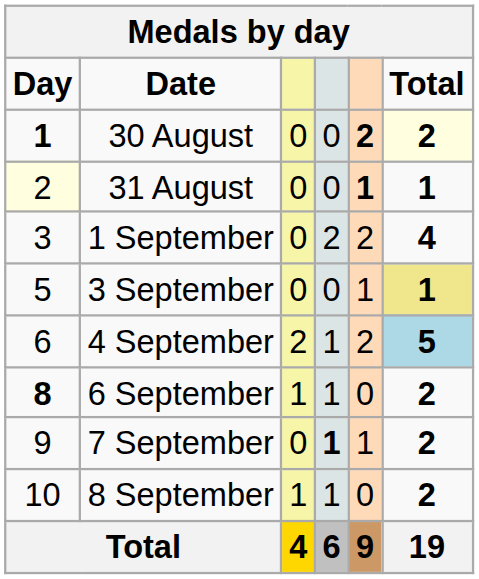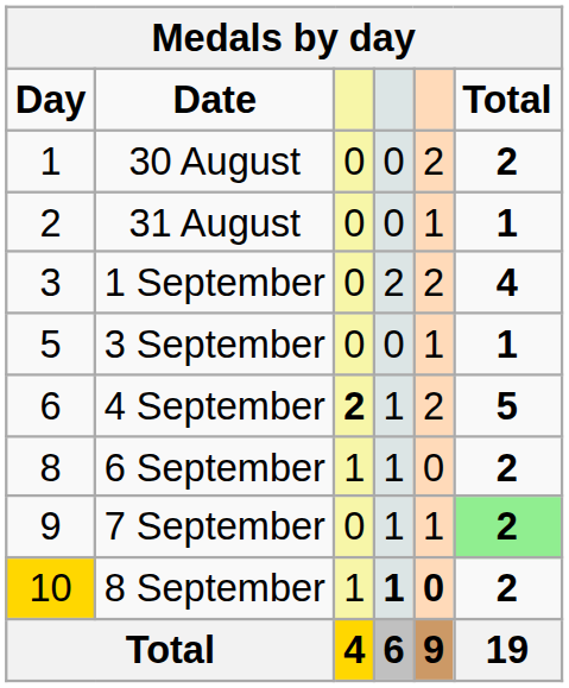30 August | Day: bold -> normal
30 August | column 5: bold -> normal
30 August | Total: lightyellow background -> no background
31 August | Day: lightyellow background -> no background
31 August | column 5: bold -> normal
3 September | Total: khaki background -> no background
4 September | column 3: normal -> bold
4 September | Total: lightblue background -> no background
6 September | Day: bold -> normal
7 September | column 4: bold -> normal
7 September | Total: no background -> lightgreen background
8 September | Day: no background -> gold background
8 September | column 4: normal -> bold
8 September | column 5: normal -> bold
